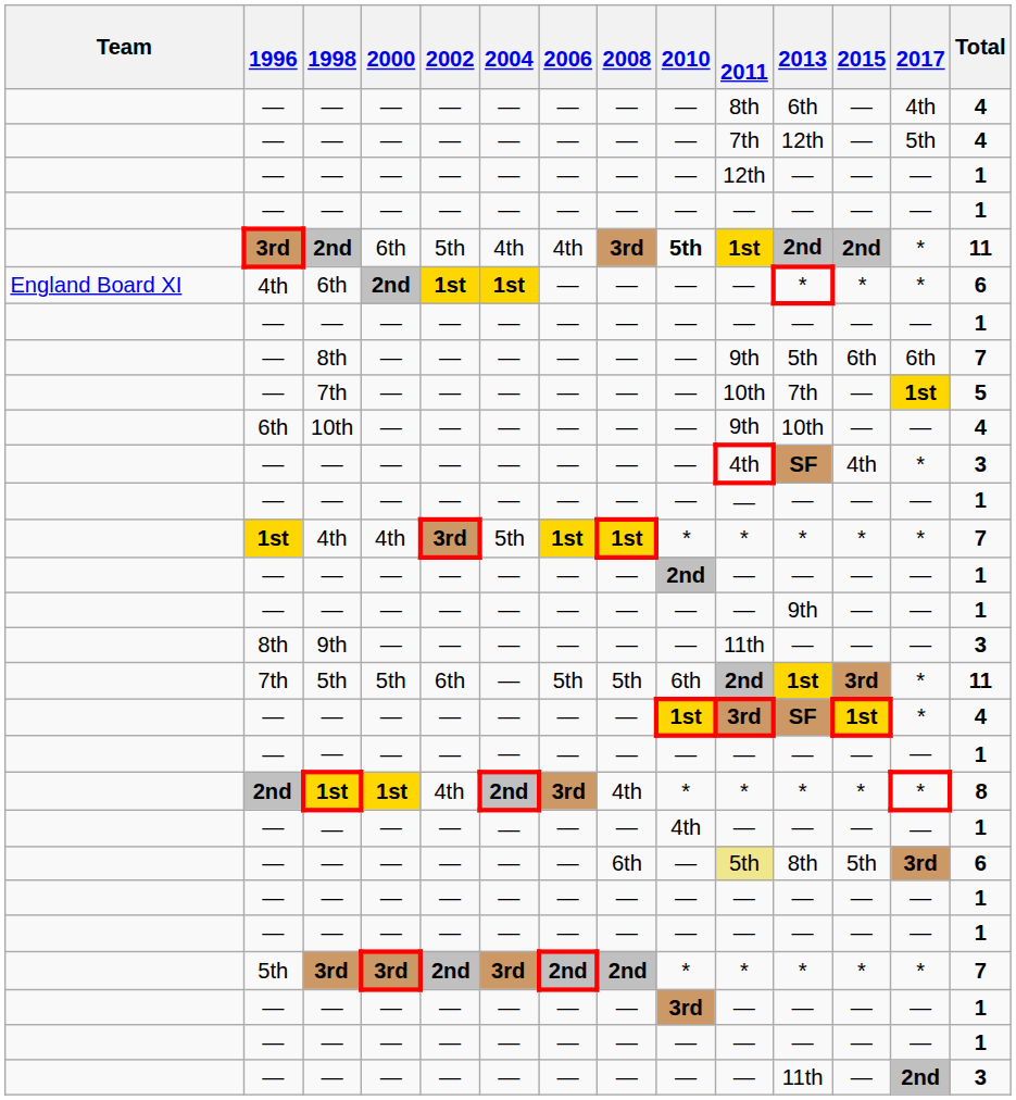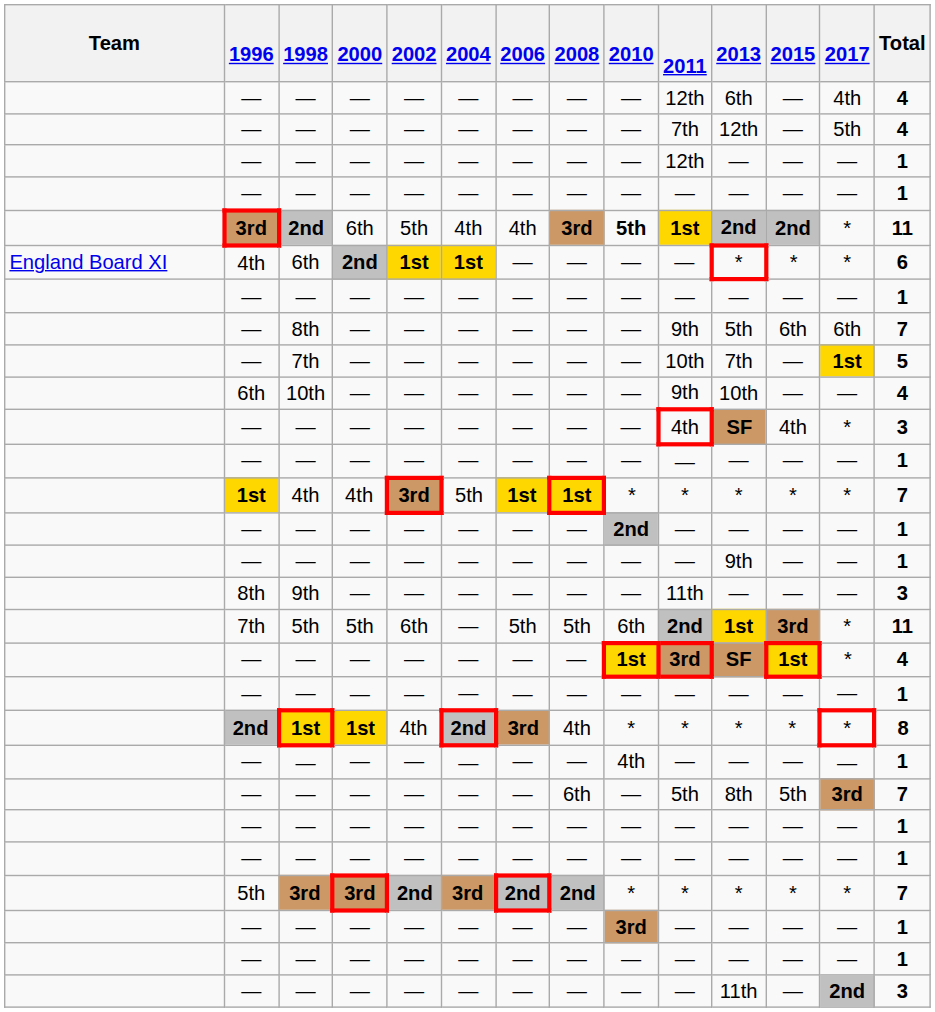row 2 | 2011: 8th -> 12th
row 23 | 2011: khaki background -> no background
row 23 | Total: 6 -> 7
